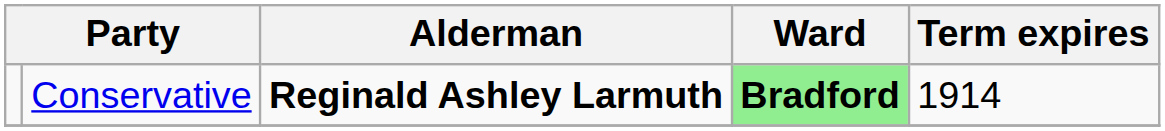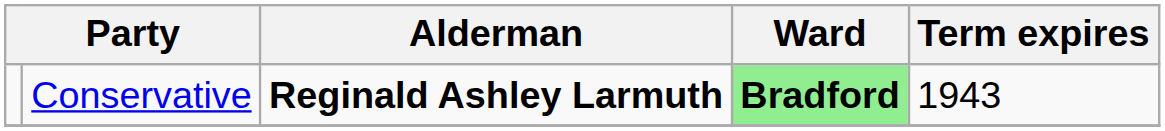Conservative | Term expires: 1914 -> 1943
